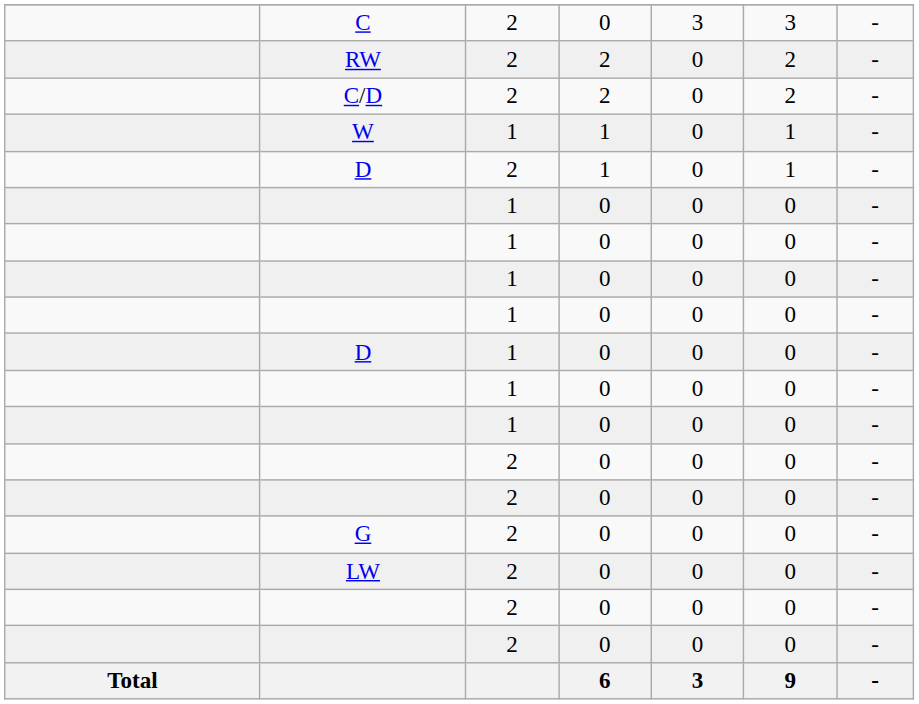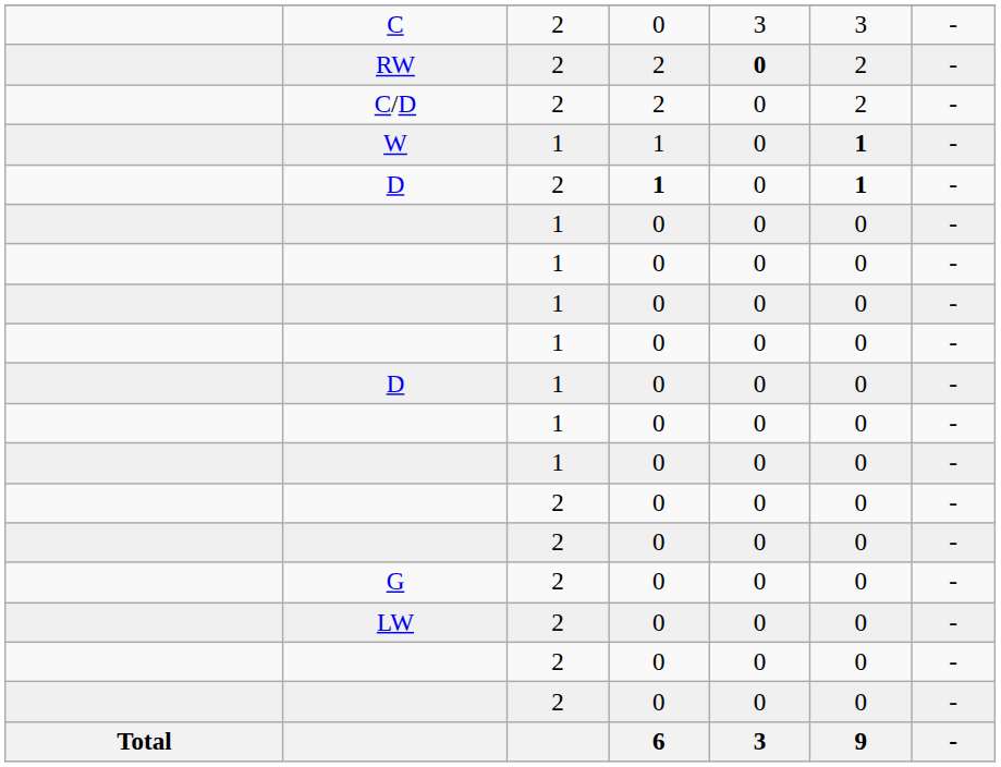RW | column 5: normal -> bold
W | column 6: normal -> bold
D / 2 | column 4: normal -> bold
D / 2 | column 6: normal -> bold
